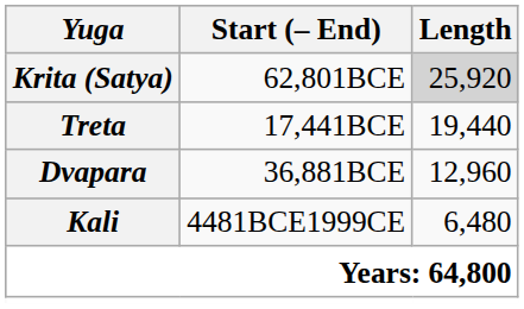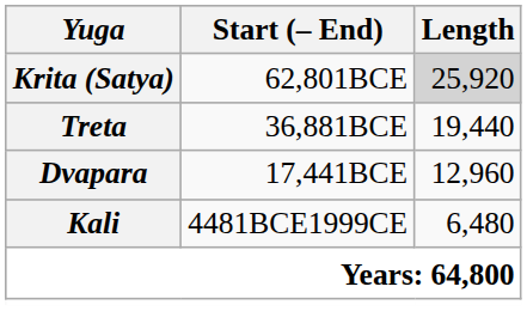Treta | Start (– End): 17,441BCE -> 36,881BCE
Dvapara | Start (– End): 36,881BCE -> 17,441BCE
